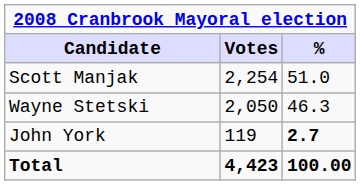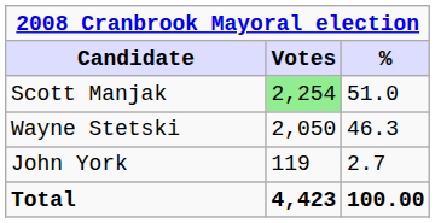Scott Manjak | Votes: no background -> lightgreen background
John York | %: bold -> normal
